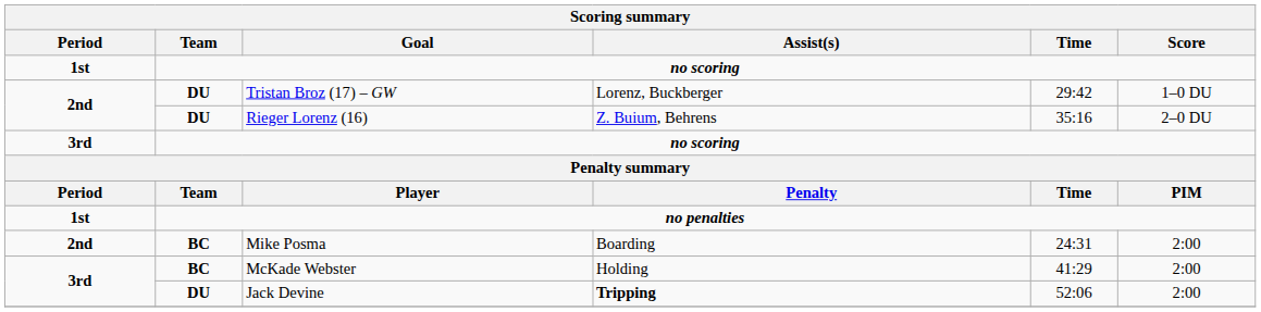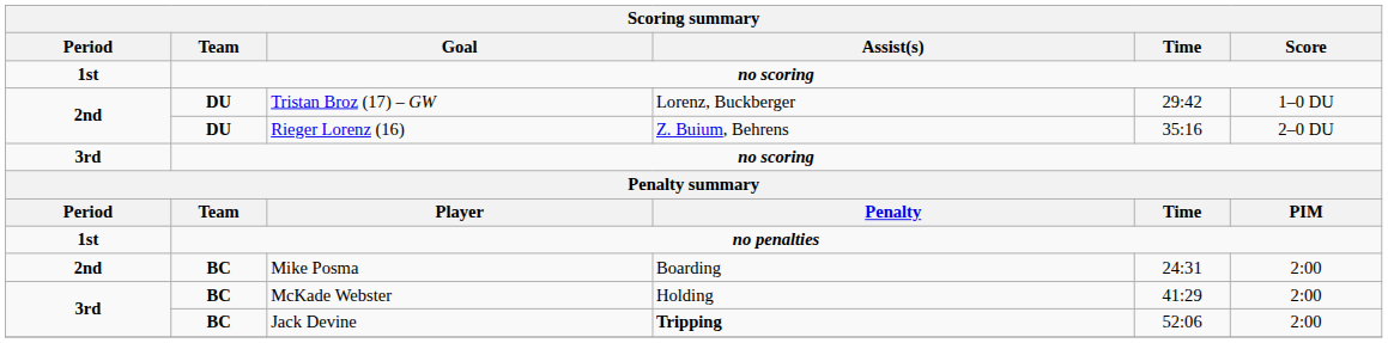Jack Devine | Team: DU -> BC
